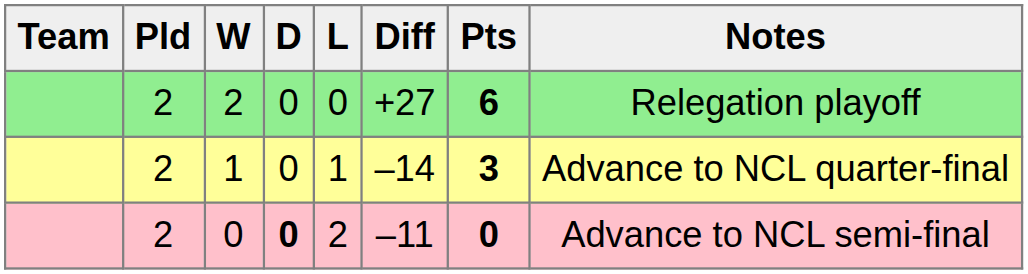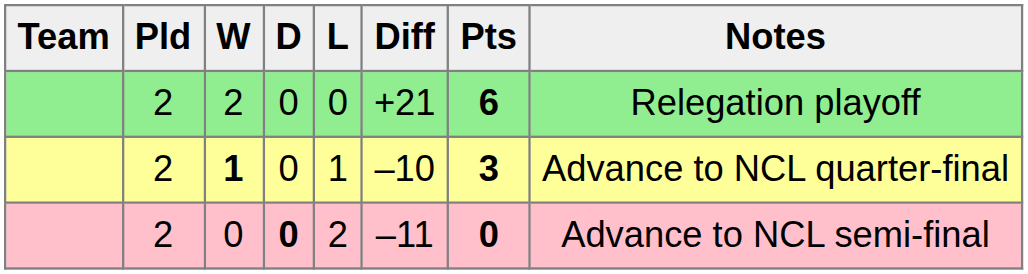row 2 | Diff: +27 -> +21
row 3 | W: normal -> bold
row 3 | Diff: –14 -> –10
